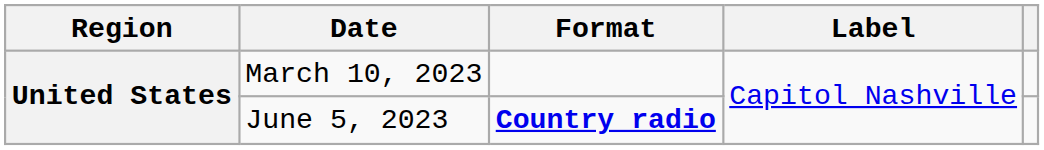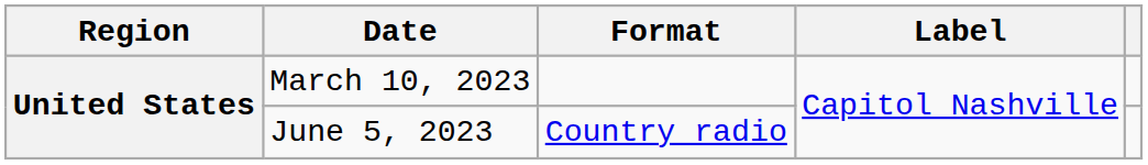June 5, 2023 | Format: bold -> normal
